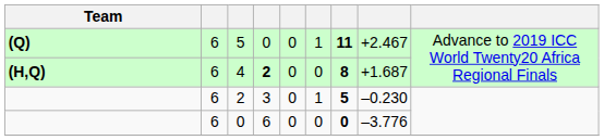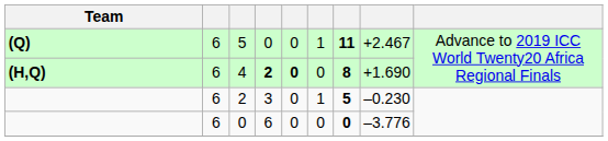4 | column 5: normal -> bold
4 | column 8: +1.687 -> +1.690
